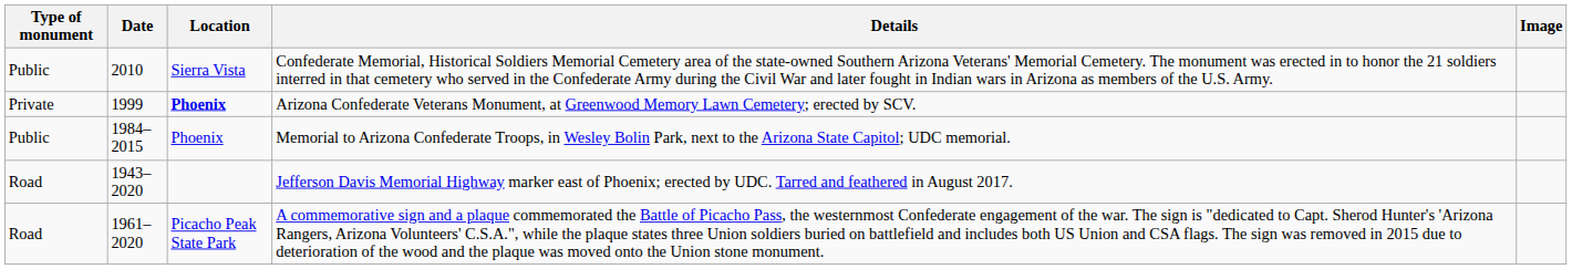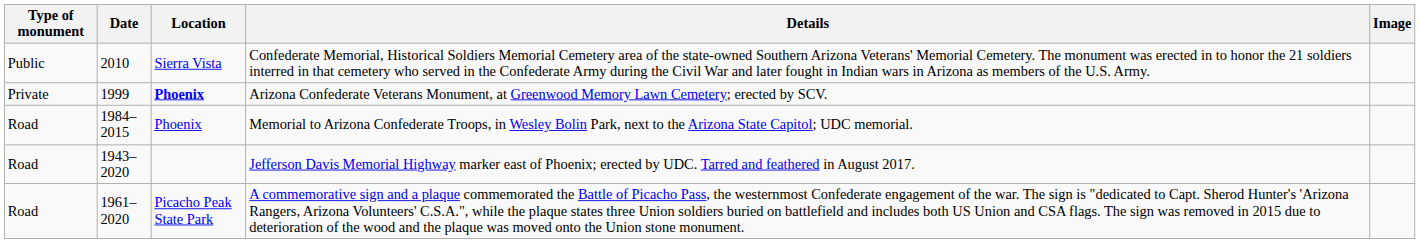row 4 | Type of monument: Public -> Road
